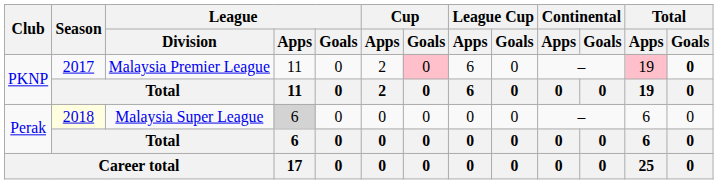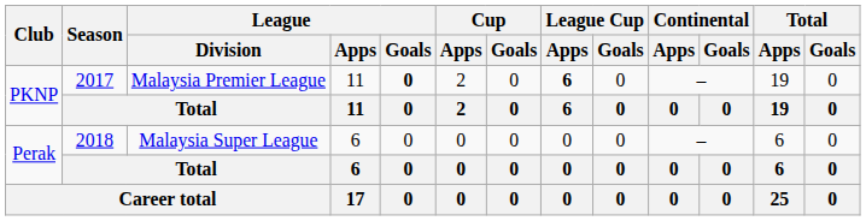PKNP / Malaysia Premier League | League / Goals: normal -> bold
PKNP / Malaysia Premier League | Cup / Goals: pink background -> no background
PKNP / Malaysia Premier League | League Cup / Apps: normal -> bold
PKNP / Malaysia Premier League | Total / Apps: pink background -> no background
PKNP / Malaysia Premier League | Total / Goals: bold -> normal
Perak / Malaysia Super League | Season: lightyellow background -> no background
Perak / Malaysia Super League | League / Apps: lightgrey background -> no background
